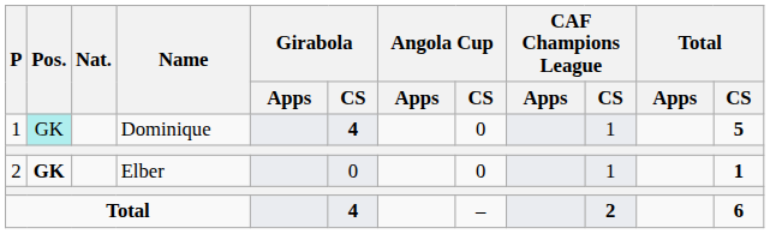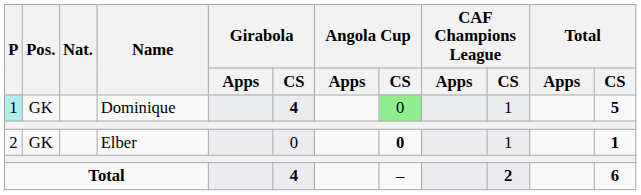Dominique | P: no background -> paleturquoise background
Dominique | Pos.: paleturquoise background -> no background
Dominique | Angola Cup / CS: no background -> lightgreen background
Elber | Pos.: bold -> normal
Elber | Angola Cup / CS: normal -> bold
